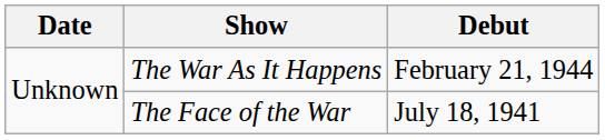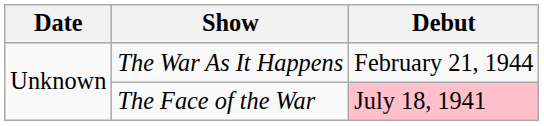The Face of the War | Debut: no background -> pink background
